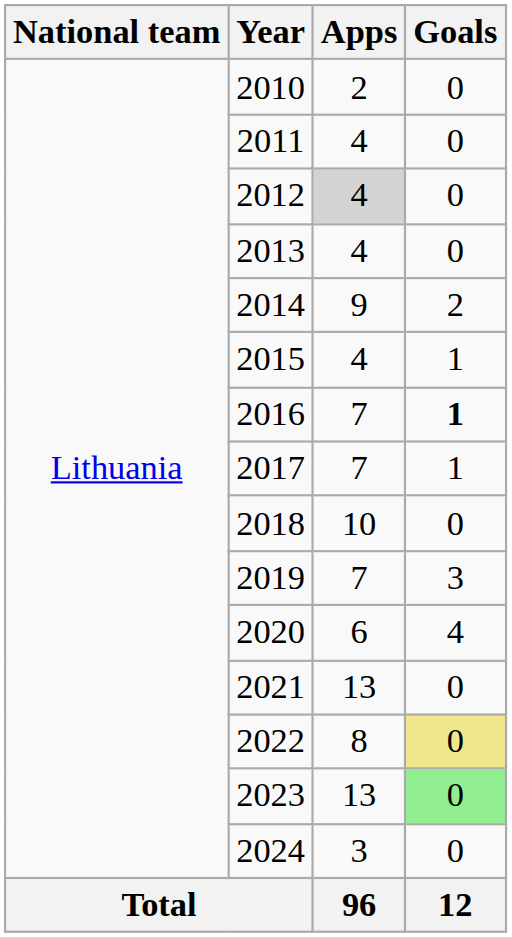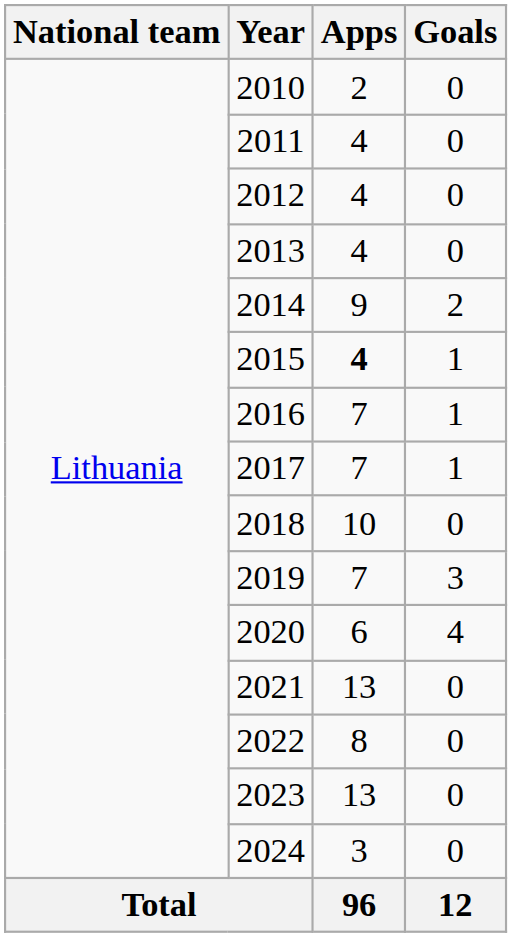2012 | Apps: lightgrey background -> no background
2015 | Apps: normal -> bold
2016 | Goals: bold -> normal
2022 | Goals: khaki background -> no background
2023 | Goals: lightgreen background -> no background
